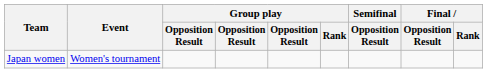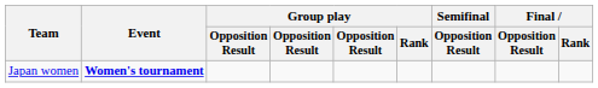Japan women | Event: normal -> bold
